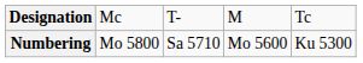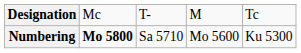Numbering | column 2: normal -> bold
